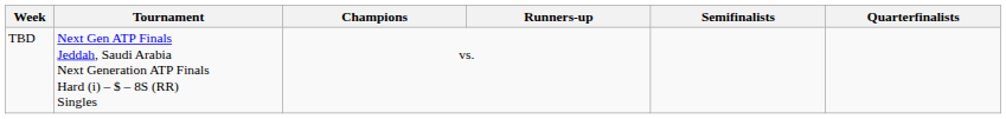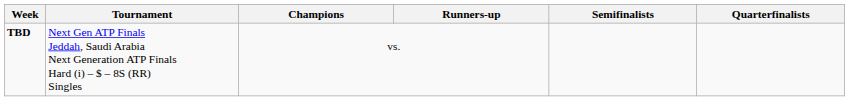TBD | Week: normal -> bold
